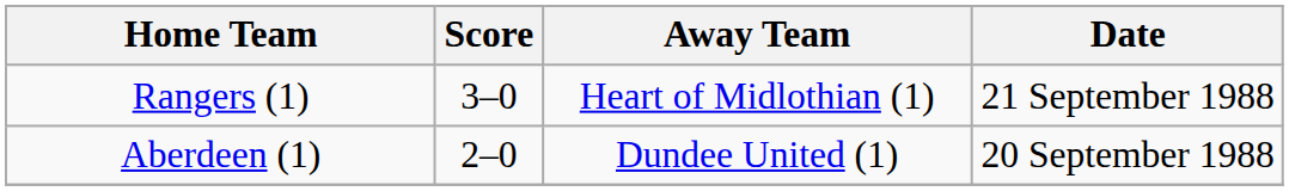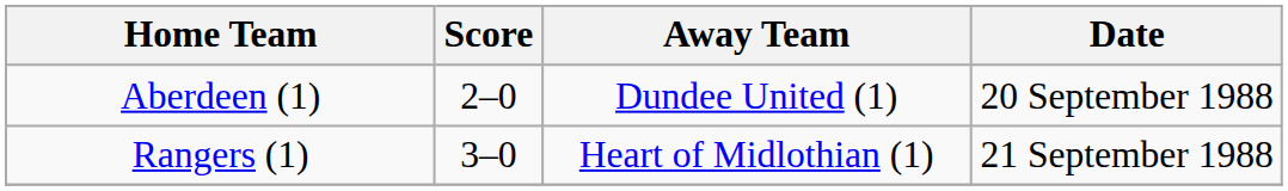rows swapped: Aberdeen (1) <-> Rangers (1)
